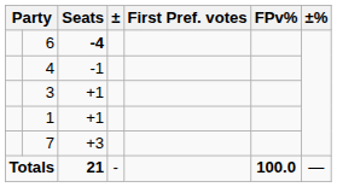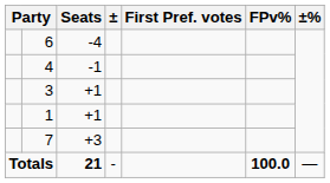6 | Seats: bold -> normal
